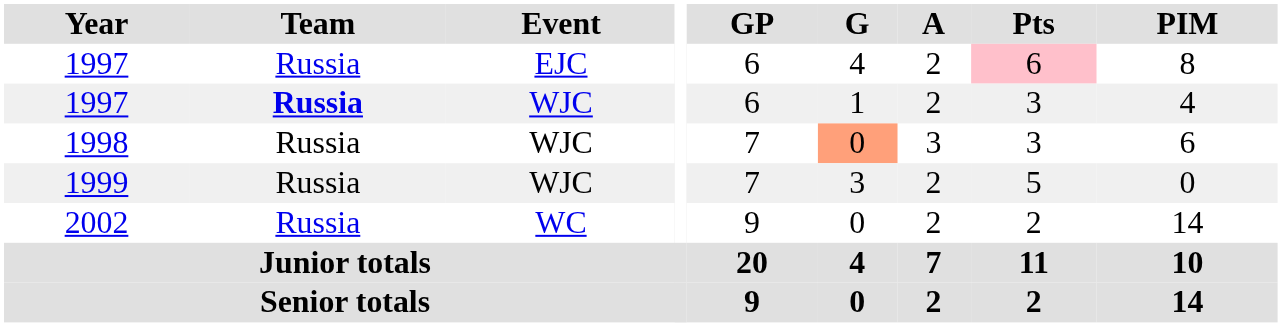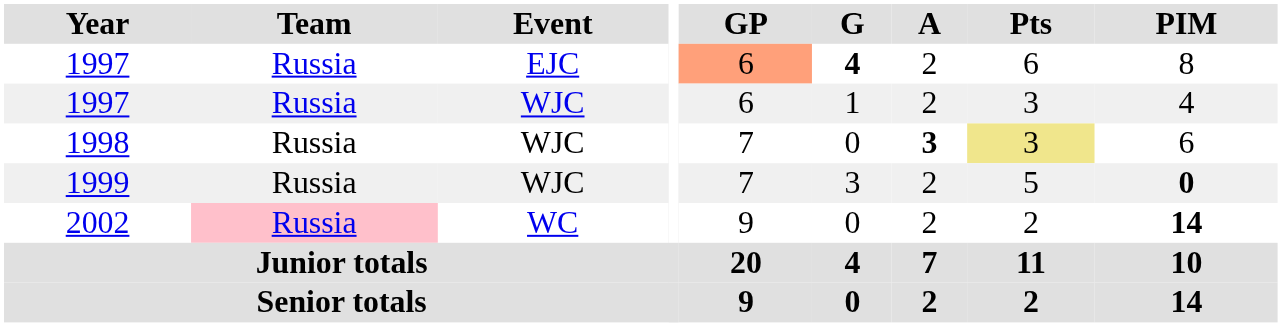1997 / EJC | GP: no background -> lightsalmon background
1997 / EJC | G: normal -> bold
1997 / EJC | Pts: pink background -> no background
1997 / WJC | Team: bold -> normal
1998 | G: lightsalmon background -> no background
1998 | A: normal -> bold
1998 | Pts: no background -> khaki background
1999 | PIM: normal -> bold
2002 | Team: no background -> pink background
2002 | PIM: normal -> bold
